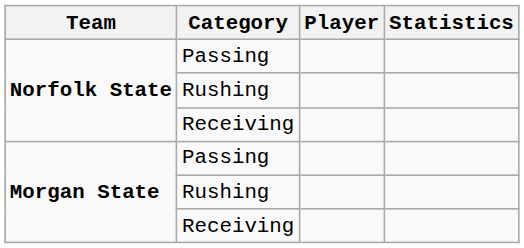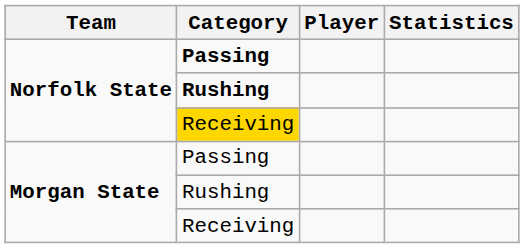Norfolk State / Passing | Category: normal -> bold
Norfolk State / Rushing | Category: normal -> bold
Norfolk State / Receiving | Category: no background -> gold background
